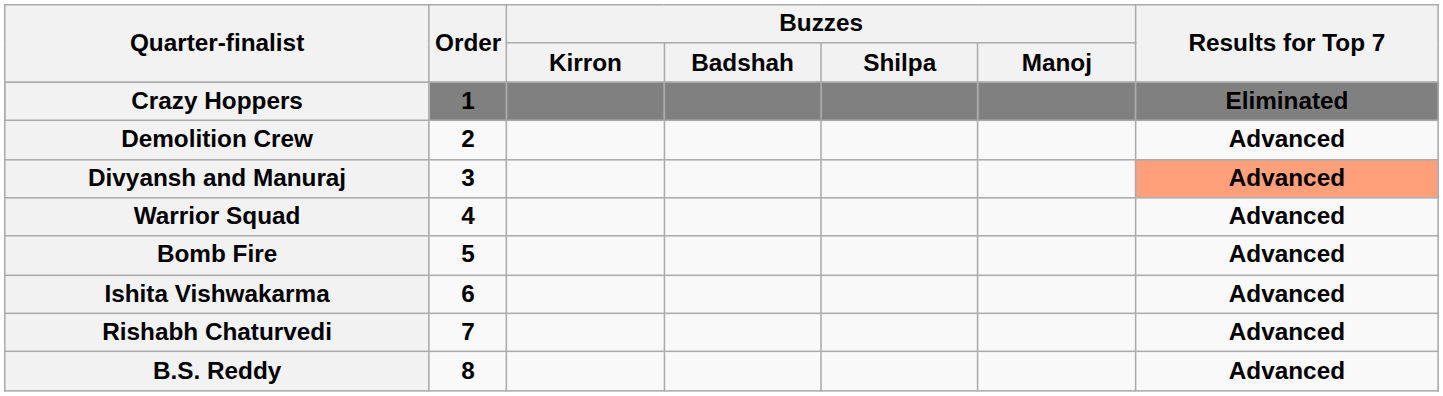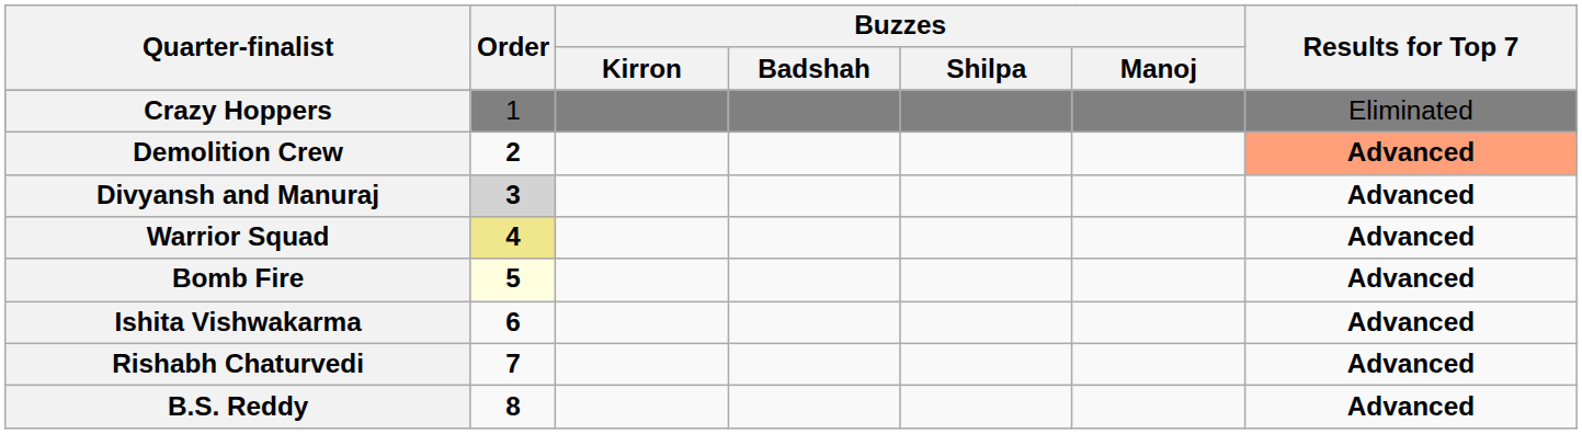Crazy Hoppers | Order: bold -> normal
Crazy Hoppers | Results for Top 7: bold -> normal
Demolition Crew | Results for Top 7: no background -> lightsalmon background
Divyansh and Manuraj | Order: no background -> lightgrey background
Divyansh and Manuraj | Results for Top 7: lightsalmon background -> no background
Warrior Squad | Order: no background -> khaki background
Bomb Fire | Order: no background -> lightyellow background
